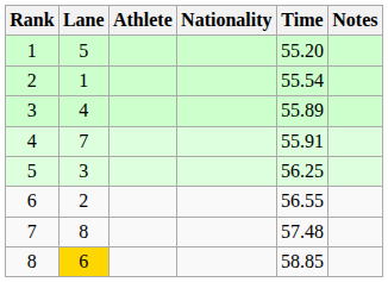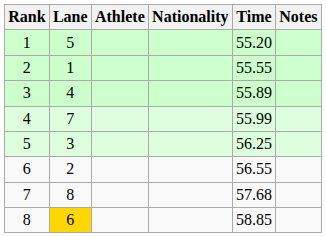row 3 | Time: 55.54 -> 55.55
row 5 | Time: 55.91 -> 55.99
row 8 | Time: 57.48 -> 57.68
